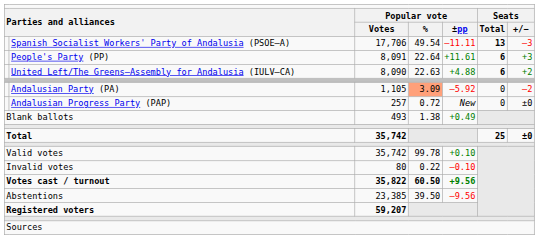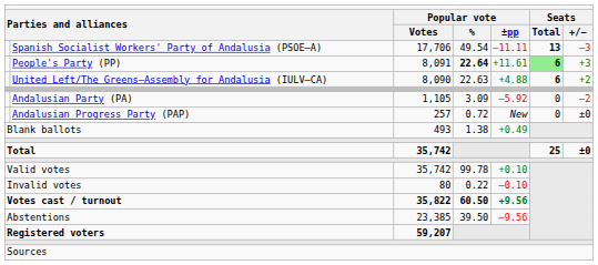People's Party (PP) | column 4: normal -> bold
People's Party (PP) | column 6: no background -> lightgreen background
Andalusian Party (PA) | column 4: lightsalmon background -> no background
